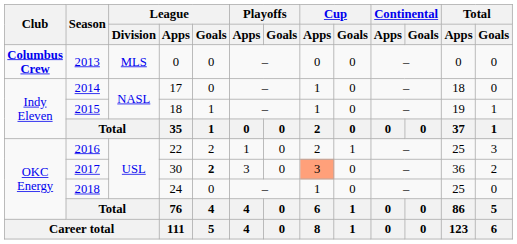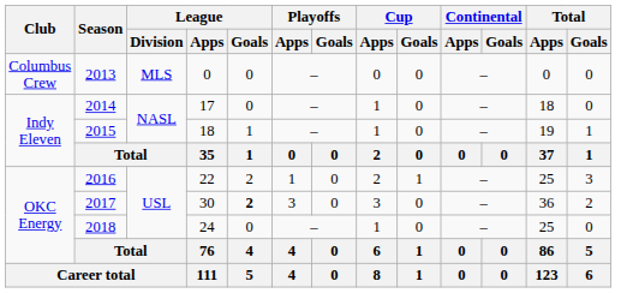2013 | Club: bold -> normal
2017 | Cup / Apps: lightsalmon background -> no background
